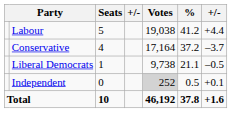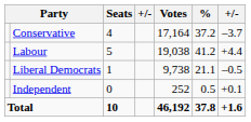rows swapped: Labour <-> Conservative
Independent | Votes: lightgrey background -> no background
